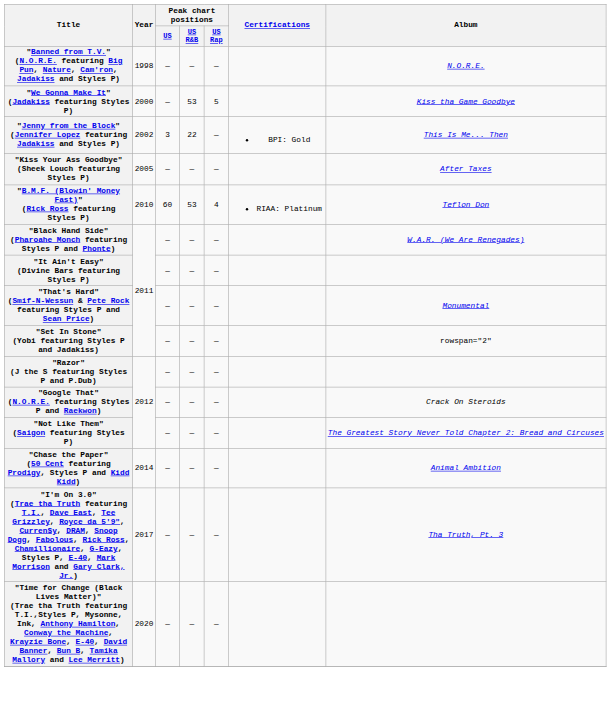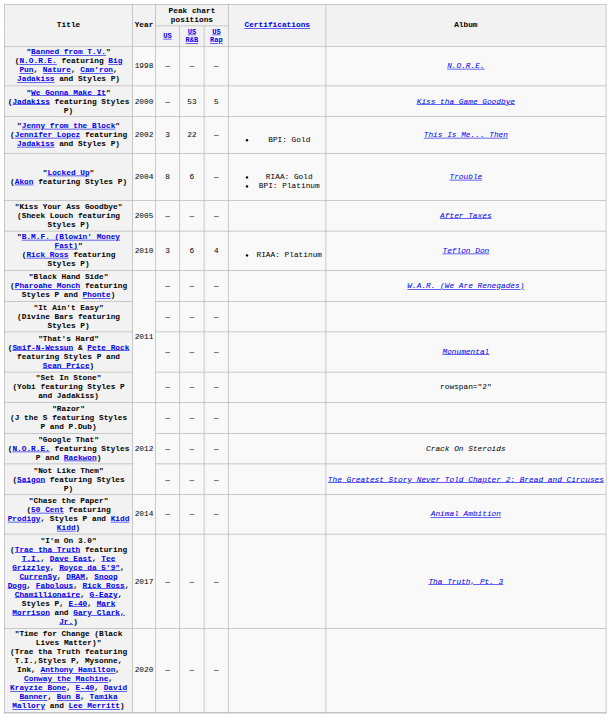+ row: "Locked Up" (Akon featuring Styles P) | 2004 | 8 | 6 | — | RIAA: Gold BPI: Platinum | Trouble
"B.M.F. (Blowin' Money Fast)" (Rick Ross featuring Styles P) | Peak chart positions / US: 60 -> 3
"B.M.F. (Blowin' Money Fast)" (Rick Ross featuring Styles P) | Peak chart positions / US R&B: 53 -> 6
